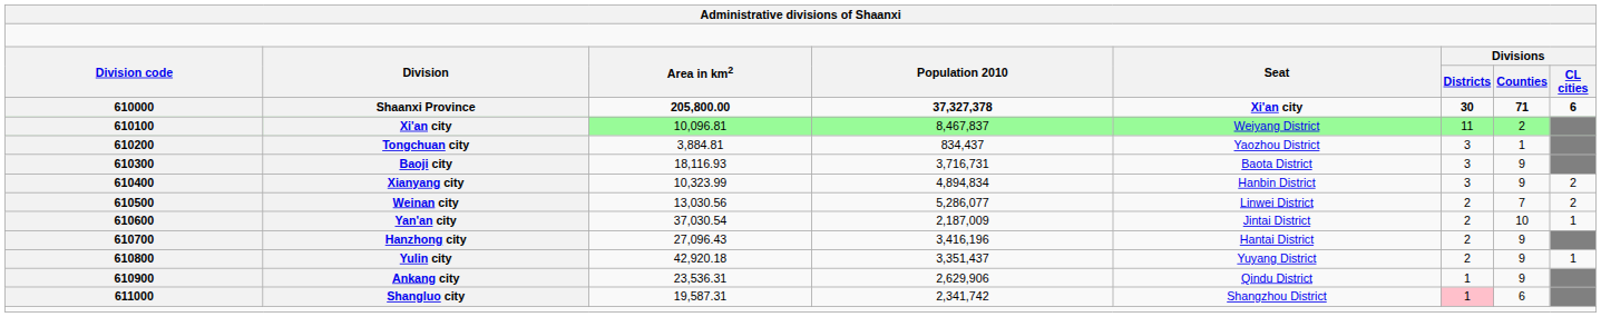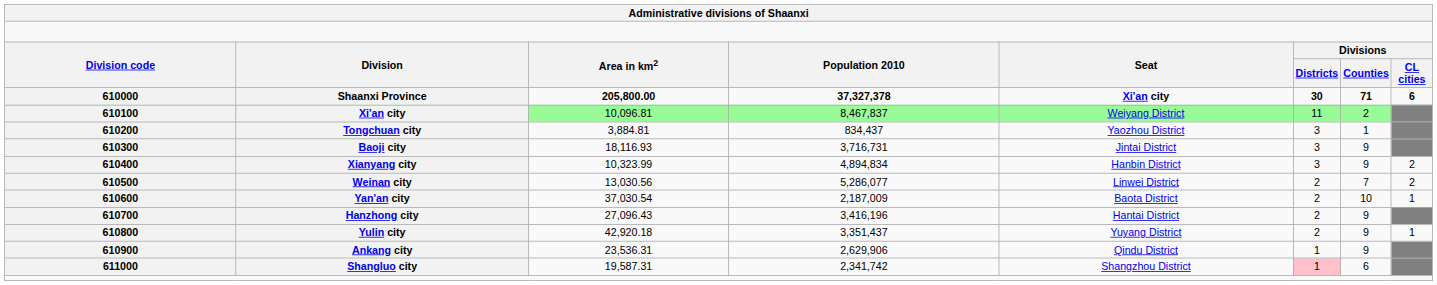Baoji city | column 5: Baota District -> Jintai District
Yan'an city | column 5: Jintai District -> Baota District
